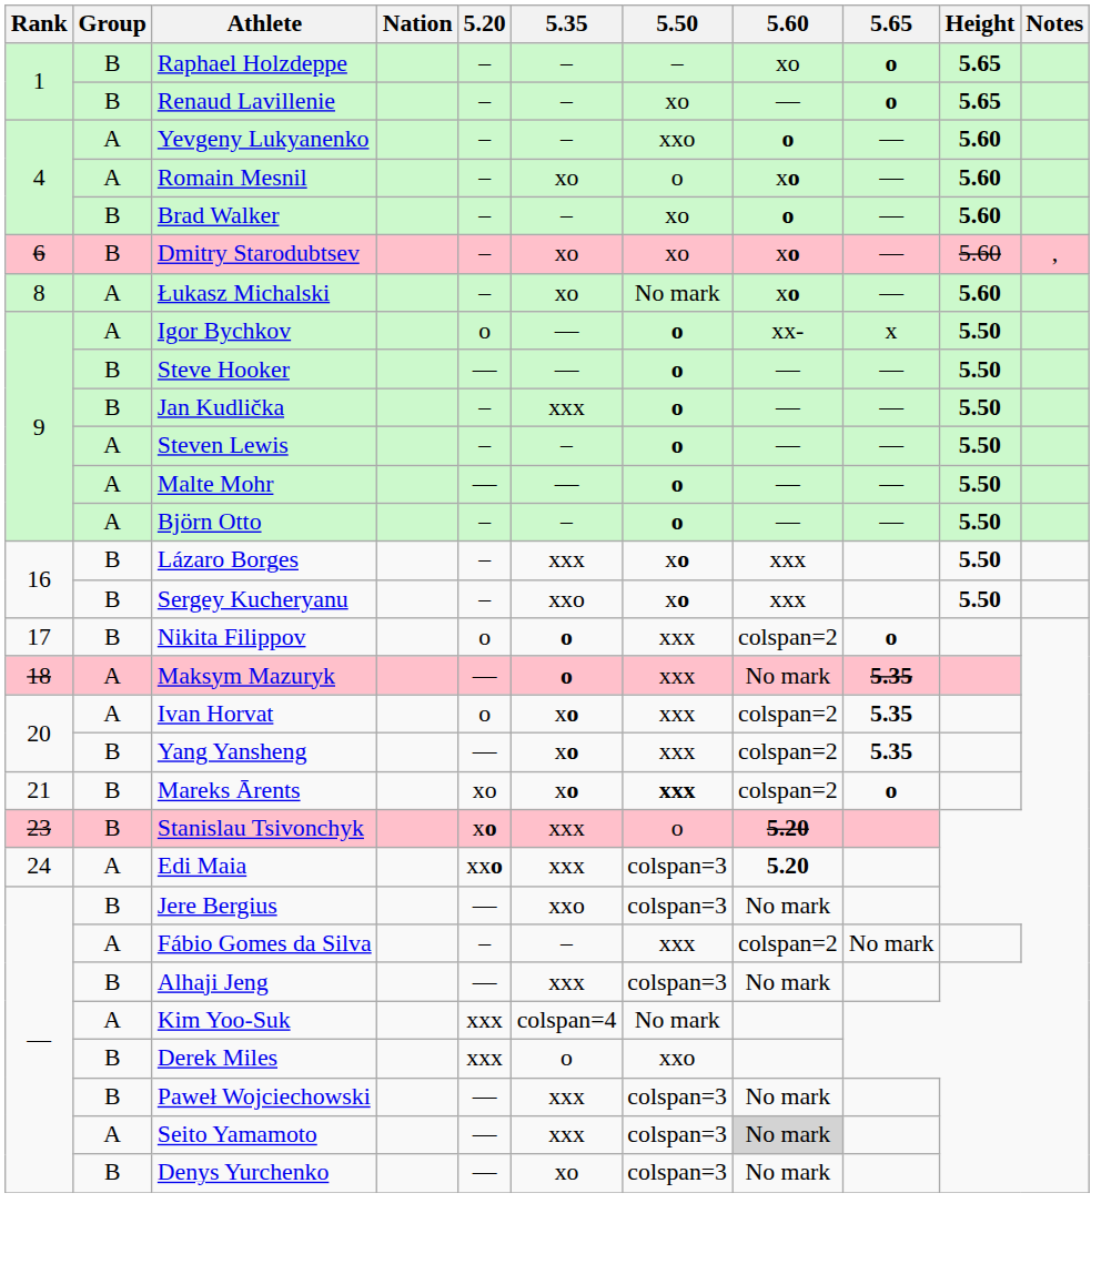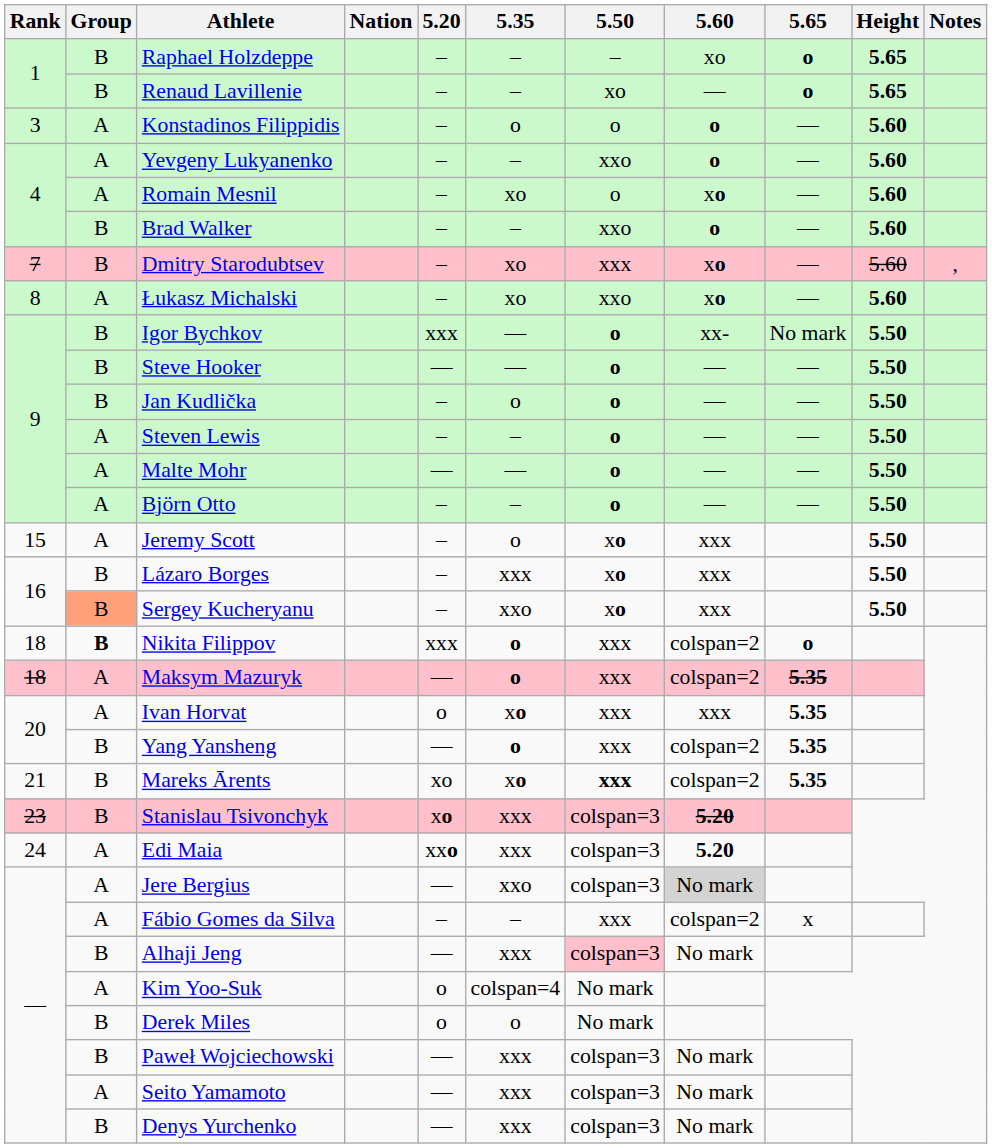+ row: 3 | A | Konstadinos Filippidis | – | o | o | o | — | 5.60
Brad Walker | 5.50: xo -> xxo
Dmitry Starodubtsev | Rank: 6 -> 7
Dmitry Starodubtsev | 5.50: xo -> xxx
Łukasz Michalski | 5.50: No mark -> xxo
Igor Bychkov | Group: A -> B
Igor Bychkov | 5.20: o -> xxx
Igor Bychkov | 5.65: x -> No mark
Jan Kudlička | 5.35: xxx -> o
+ row: 15 | A | Jeremy Scott | – | o | xo | xxx | 5.50
Sergey Kucheryanu | Group: no background -> lightsalmon background
Nikita Filippov | Rank: 17 -> 18
Nikita Filippov | Group: normal -> bold
Nikita Filippov | 5.20: o -> xxx
Maksym Mazuryk | 5.60: No mark -> colspan=2
Ivan Horvat | 5.60: colspan=2 -> xxx
Yang Yansheng | 5.35: xo -> o
Mareks Ārents | 5.65: o -> 5.35
Stanislau Tsivonchyk | 5.50: o -> colspan=3
Jere Bergius | Group: B -> A
Jere Bergius | 5.60: no background -> lightgrey background
Fábio Gomes da Silva | 5.65: No mark -> x
Alhaji Jeng | 5.50: no background -> pink background
Kim Yoo-Suk | 5.20: xxx -> o
Derek Miles | 5.20: xxx -> o
Derek Miles | 5.50: xxo -> No mark
Seito Yamamoto | 5.60: lightgrey background -> no background
Denys Yurchenko | 5.35: xo -> xxx
